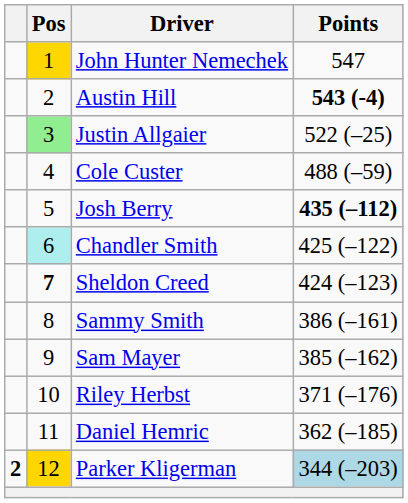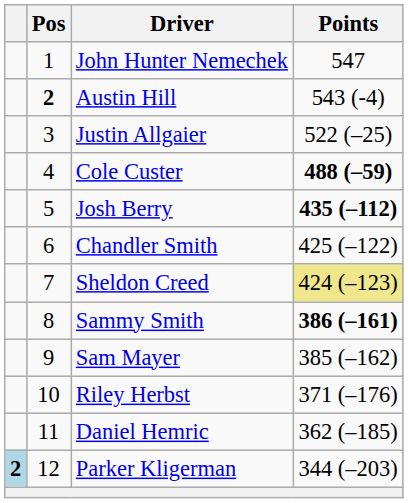John Hunter Nemechek | Pos: gold background -> no background
Austin Hill | Pos: normal -> bold
Austin Hill | Points: bold -> normal
Justin Allgaier | Pos: lightgreen background -> no background
Cole Custer | Points: normal -> bold
Chandler Smith | Pos: paleturquoise background -> no background
Sheldon Creed | Pos: bold -> normal
Sheldon Creed | Points: no background -> khaki background
Sammy Smith | Points: normal -> bold
Parker Kligerman | column 1: no background -> lightblue background
Parker Kligerman | Pos: gold background -> no background
Parker Kligerman | Points: lightblue background -> no background
